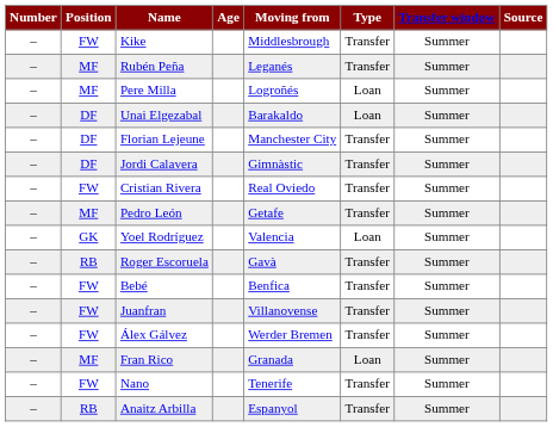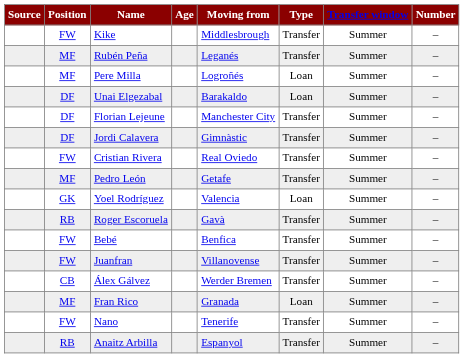columns swapped: Number <-> Source
Álex Gálvez | Position: FW -> CB
